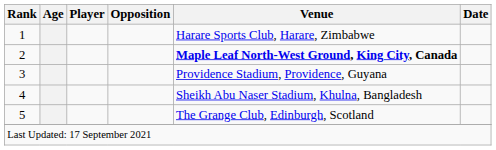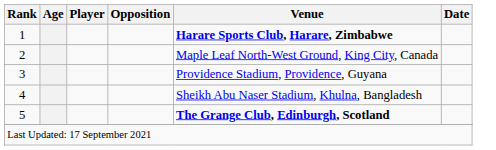1 | Venue: normal -> bold
2 | Venue: bold -> normal
5 | Venue: normal -> bold
